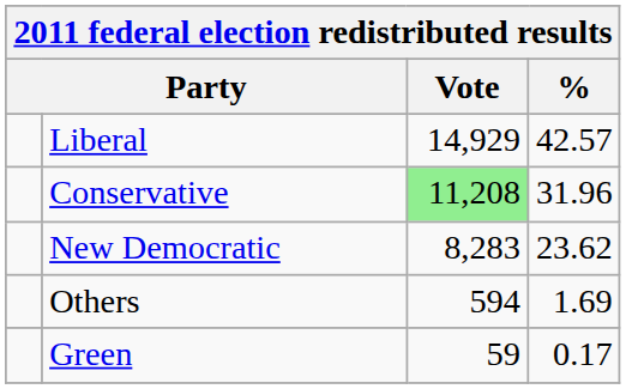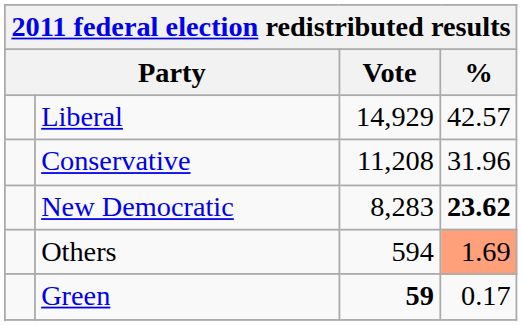Conservative | Vote: lightgreen background -> no background
New Democratic | %: normal -> bold
Others | %: no background -> lightsalmon background
Green | Vote: normal -> bold
